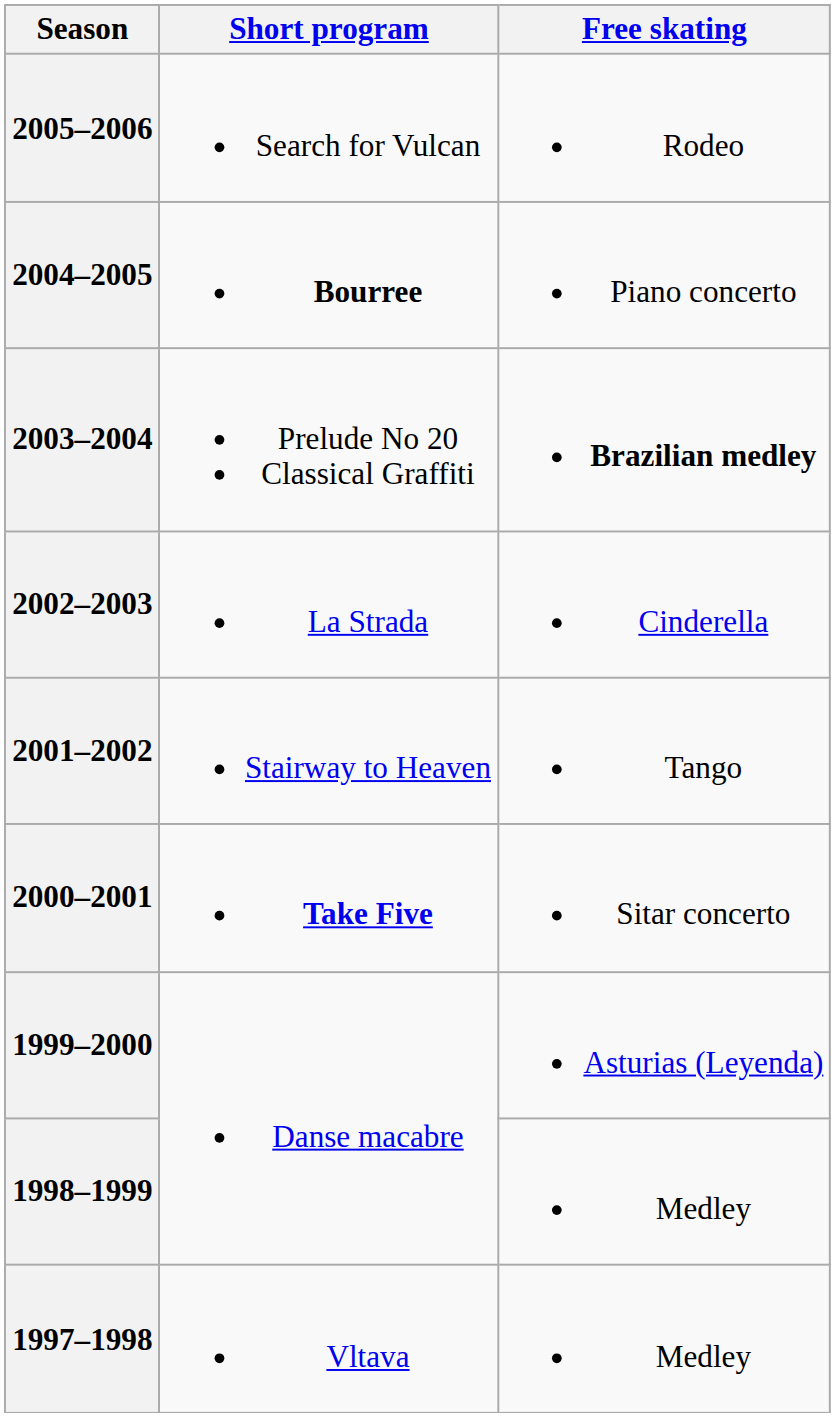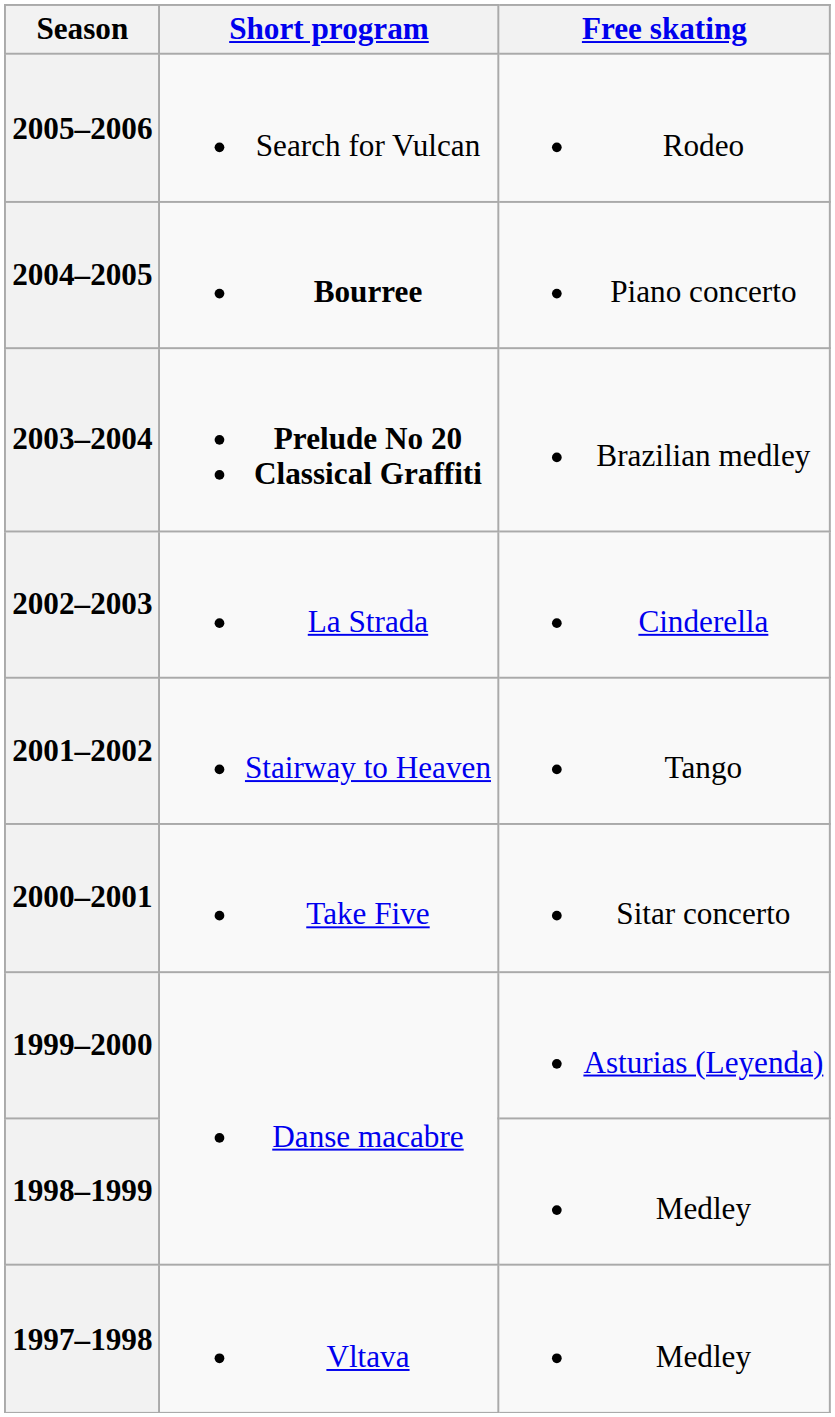2003–2004 | Short program: normal -> bold
2003–2004 | Free skating: bold -> normal
2000–2001 | Short program: bold -> normal
